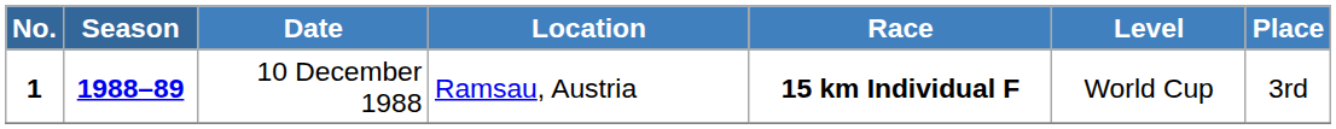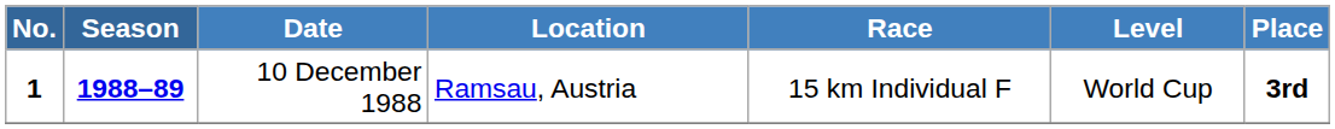10 December 1988 | Race: bold -> normal
10 December 1988 | Place: normal -> bold
